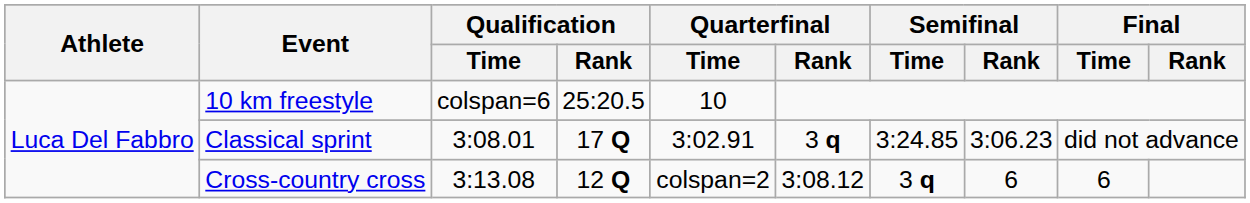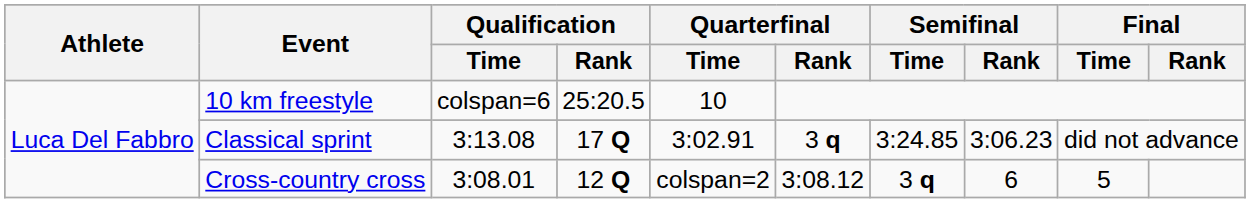Classical sprint | Qualification / Time: 3:08.01 -> 3:13.08
Cross-country cross | Qualification / Time: 3:13.08 -> 3:08.01
Cross-country cross | Final / Time: 6 -> 5
